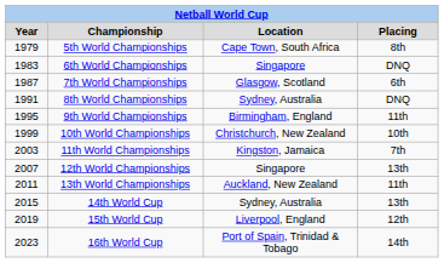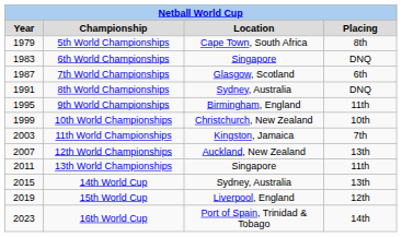12th World Championships | Location: Singapore -> Auckland, New Zealand
13th World Championships | Location: Auckland, New Zealand -> Singapore
